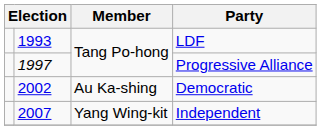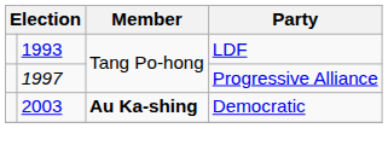Democratic | column 2: 2002 -> 2003
Democratic | Member: normal -> bold
- row: 2007 | Yang Wing-kit | Independent
